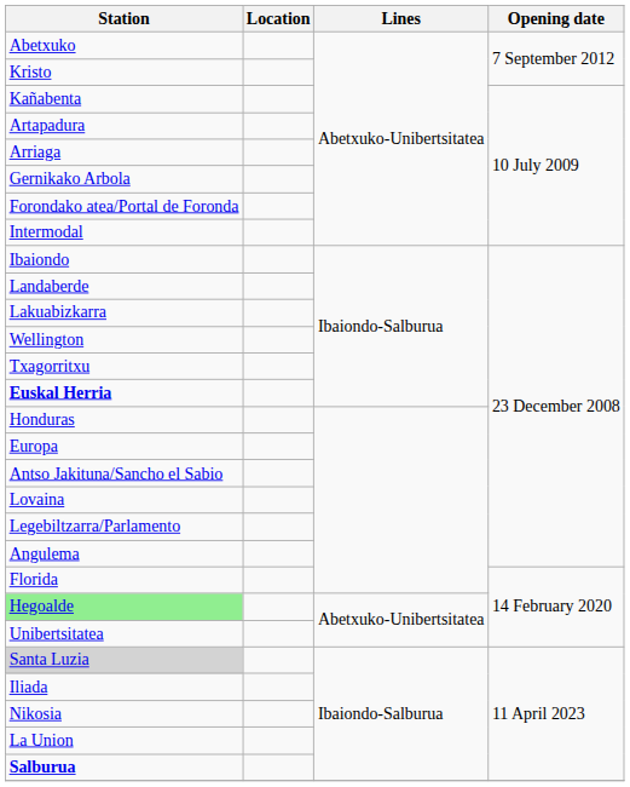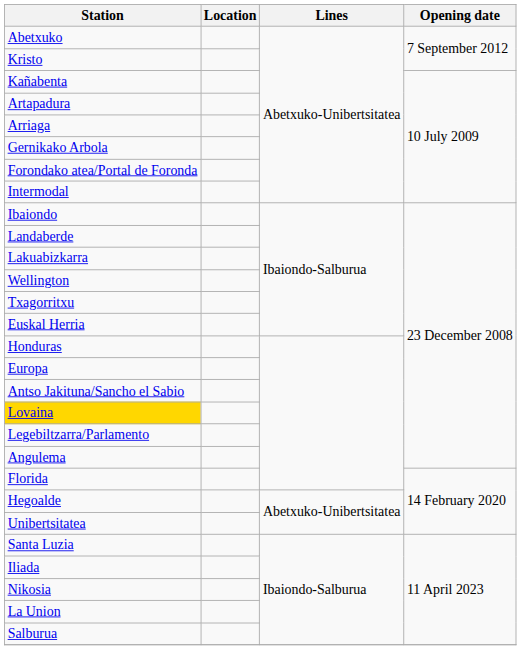Euskal Herria | Station: bold -> normal
Lovaina | Station: no background -> gold background
Hegoalde | Station: lightgreen background -> no background
Santa Luzia | Station: lightgrey background -> no background
Salburua | Station: bold -> normal
